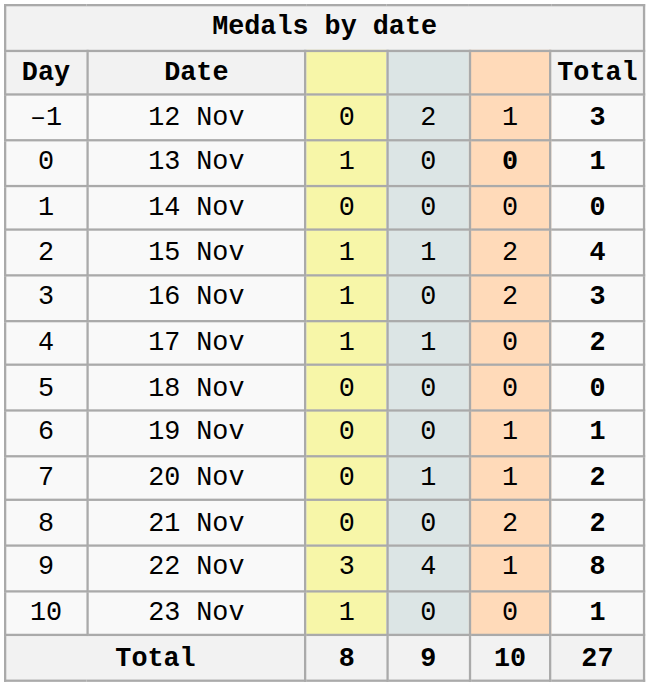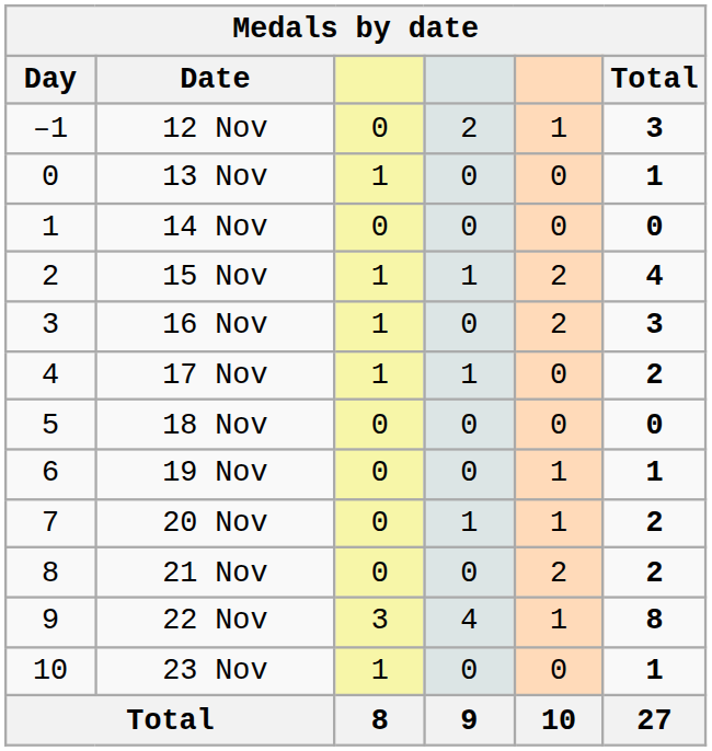13 Nov | column 5: bold -> normal
